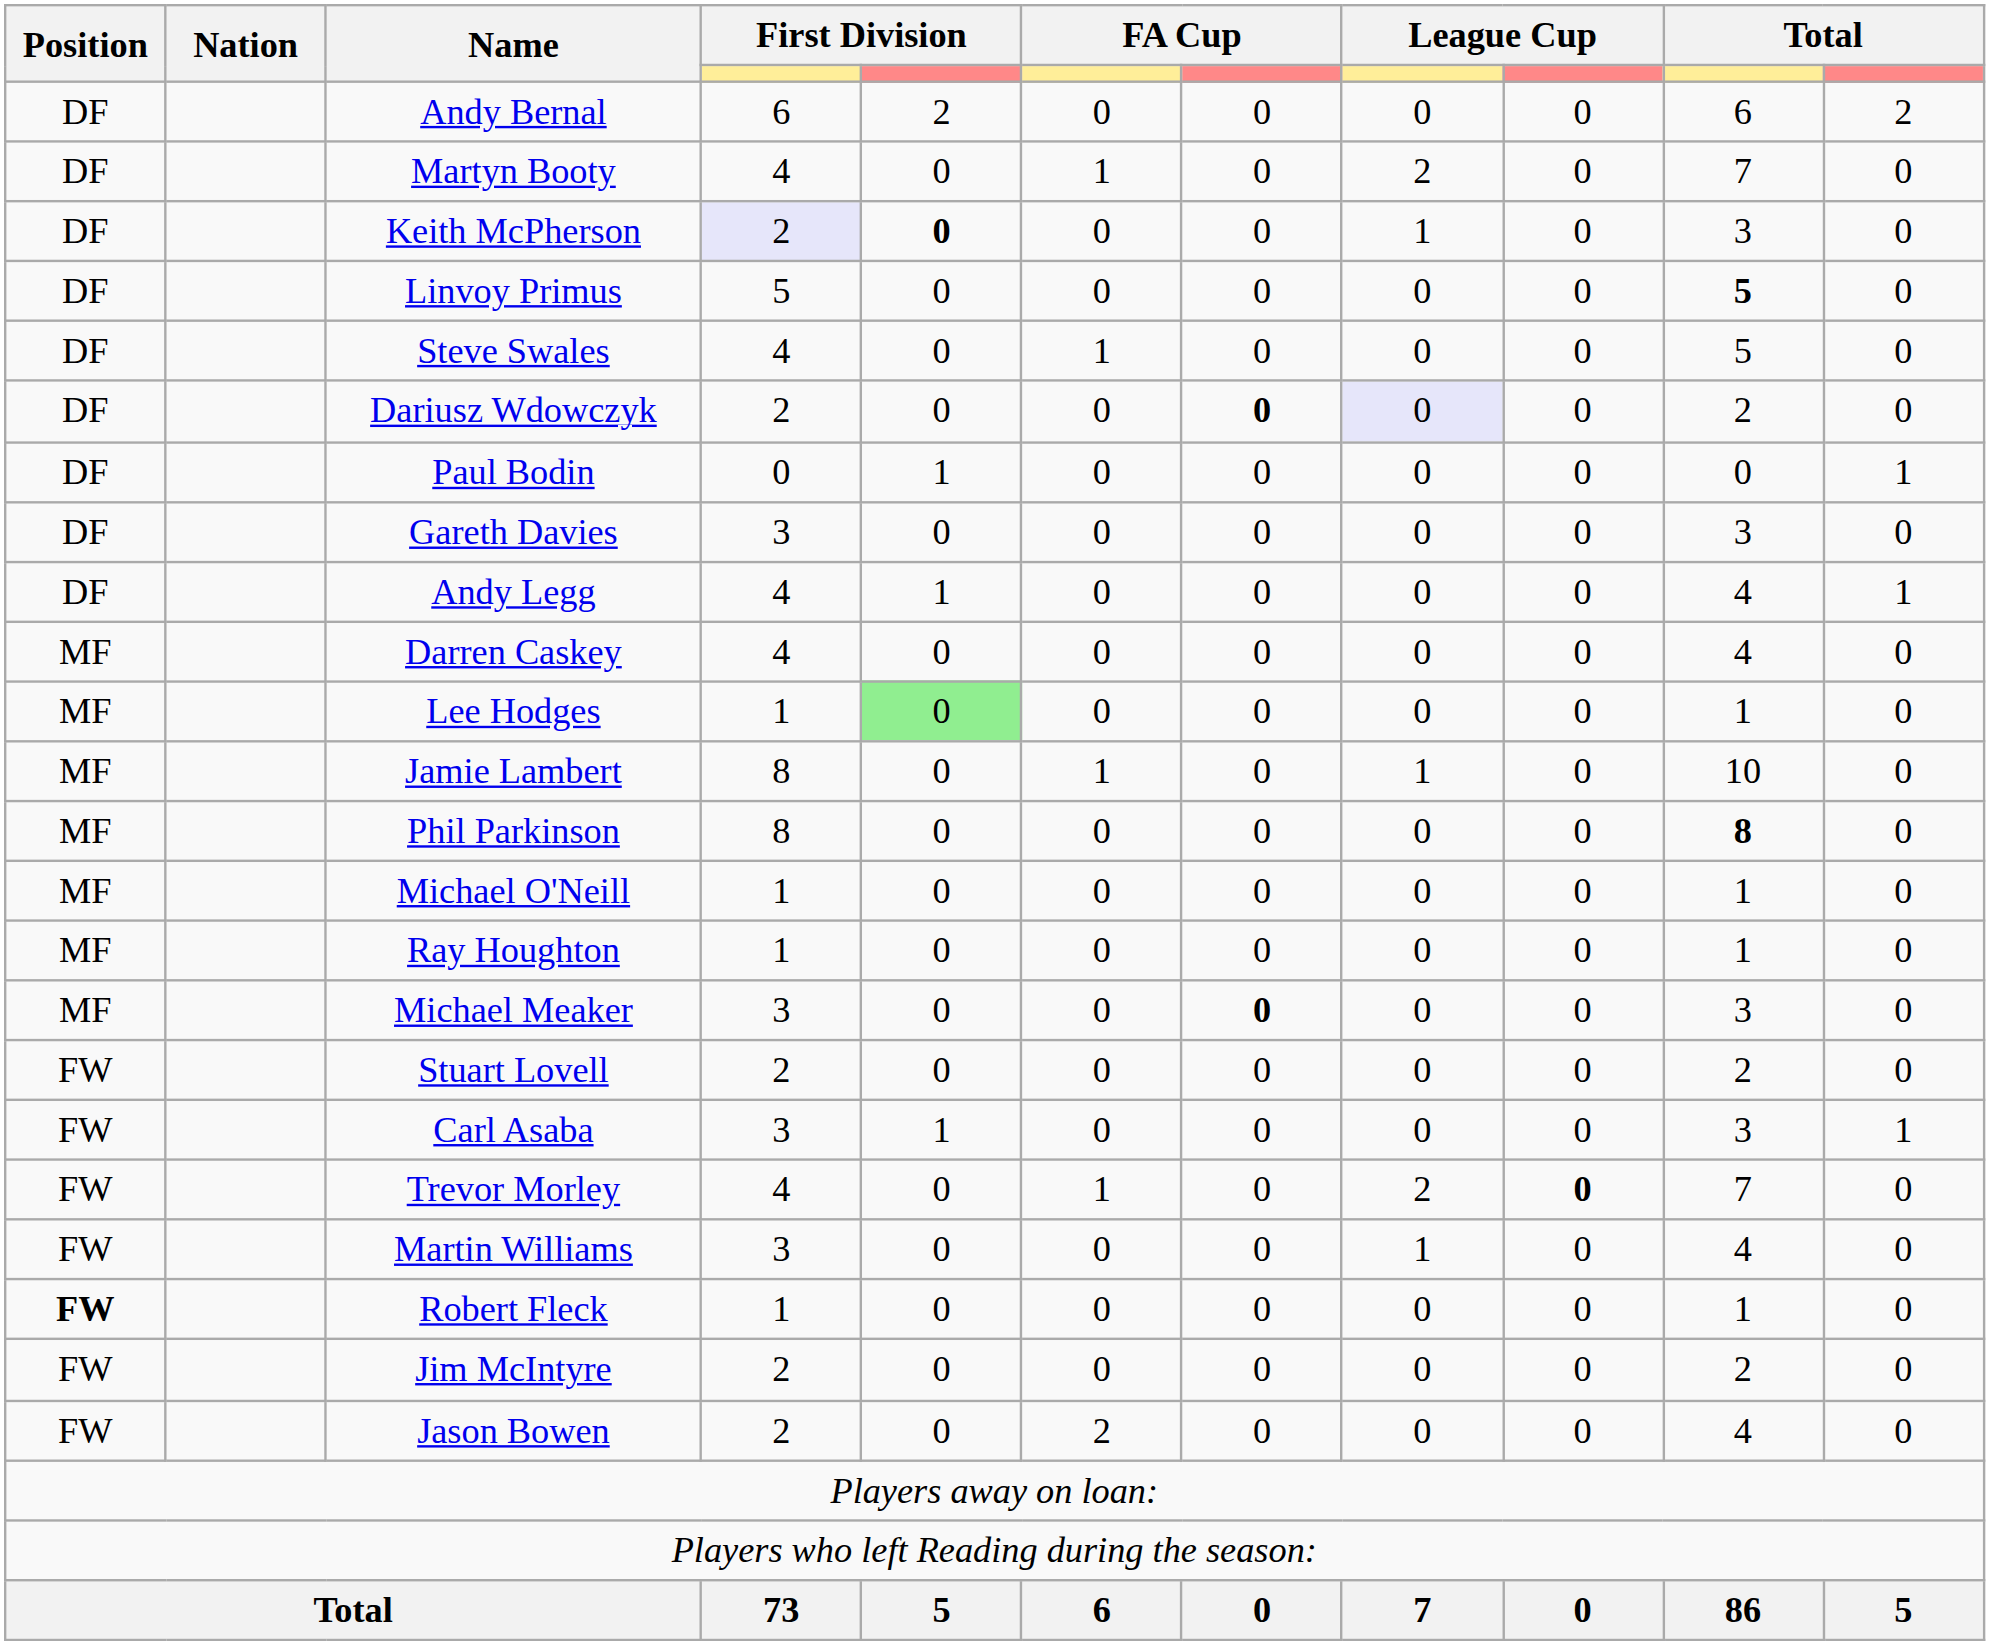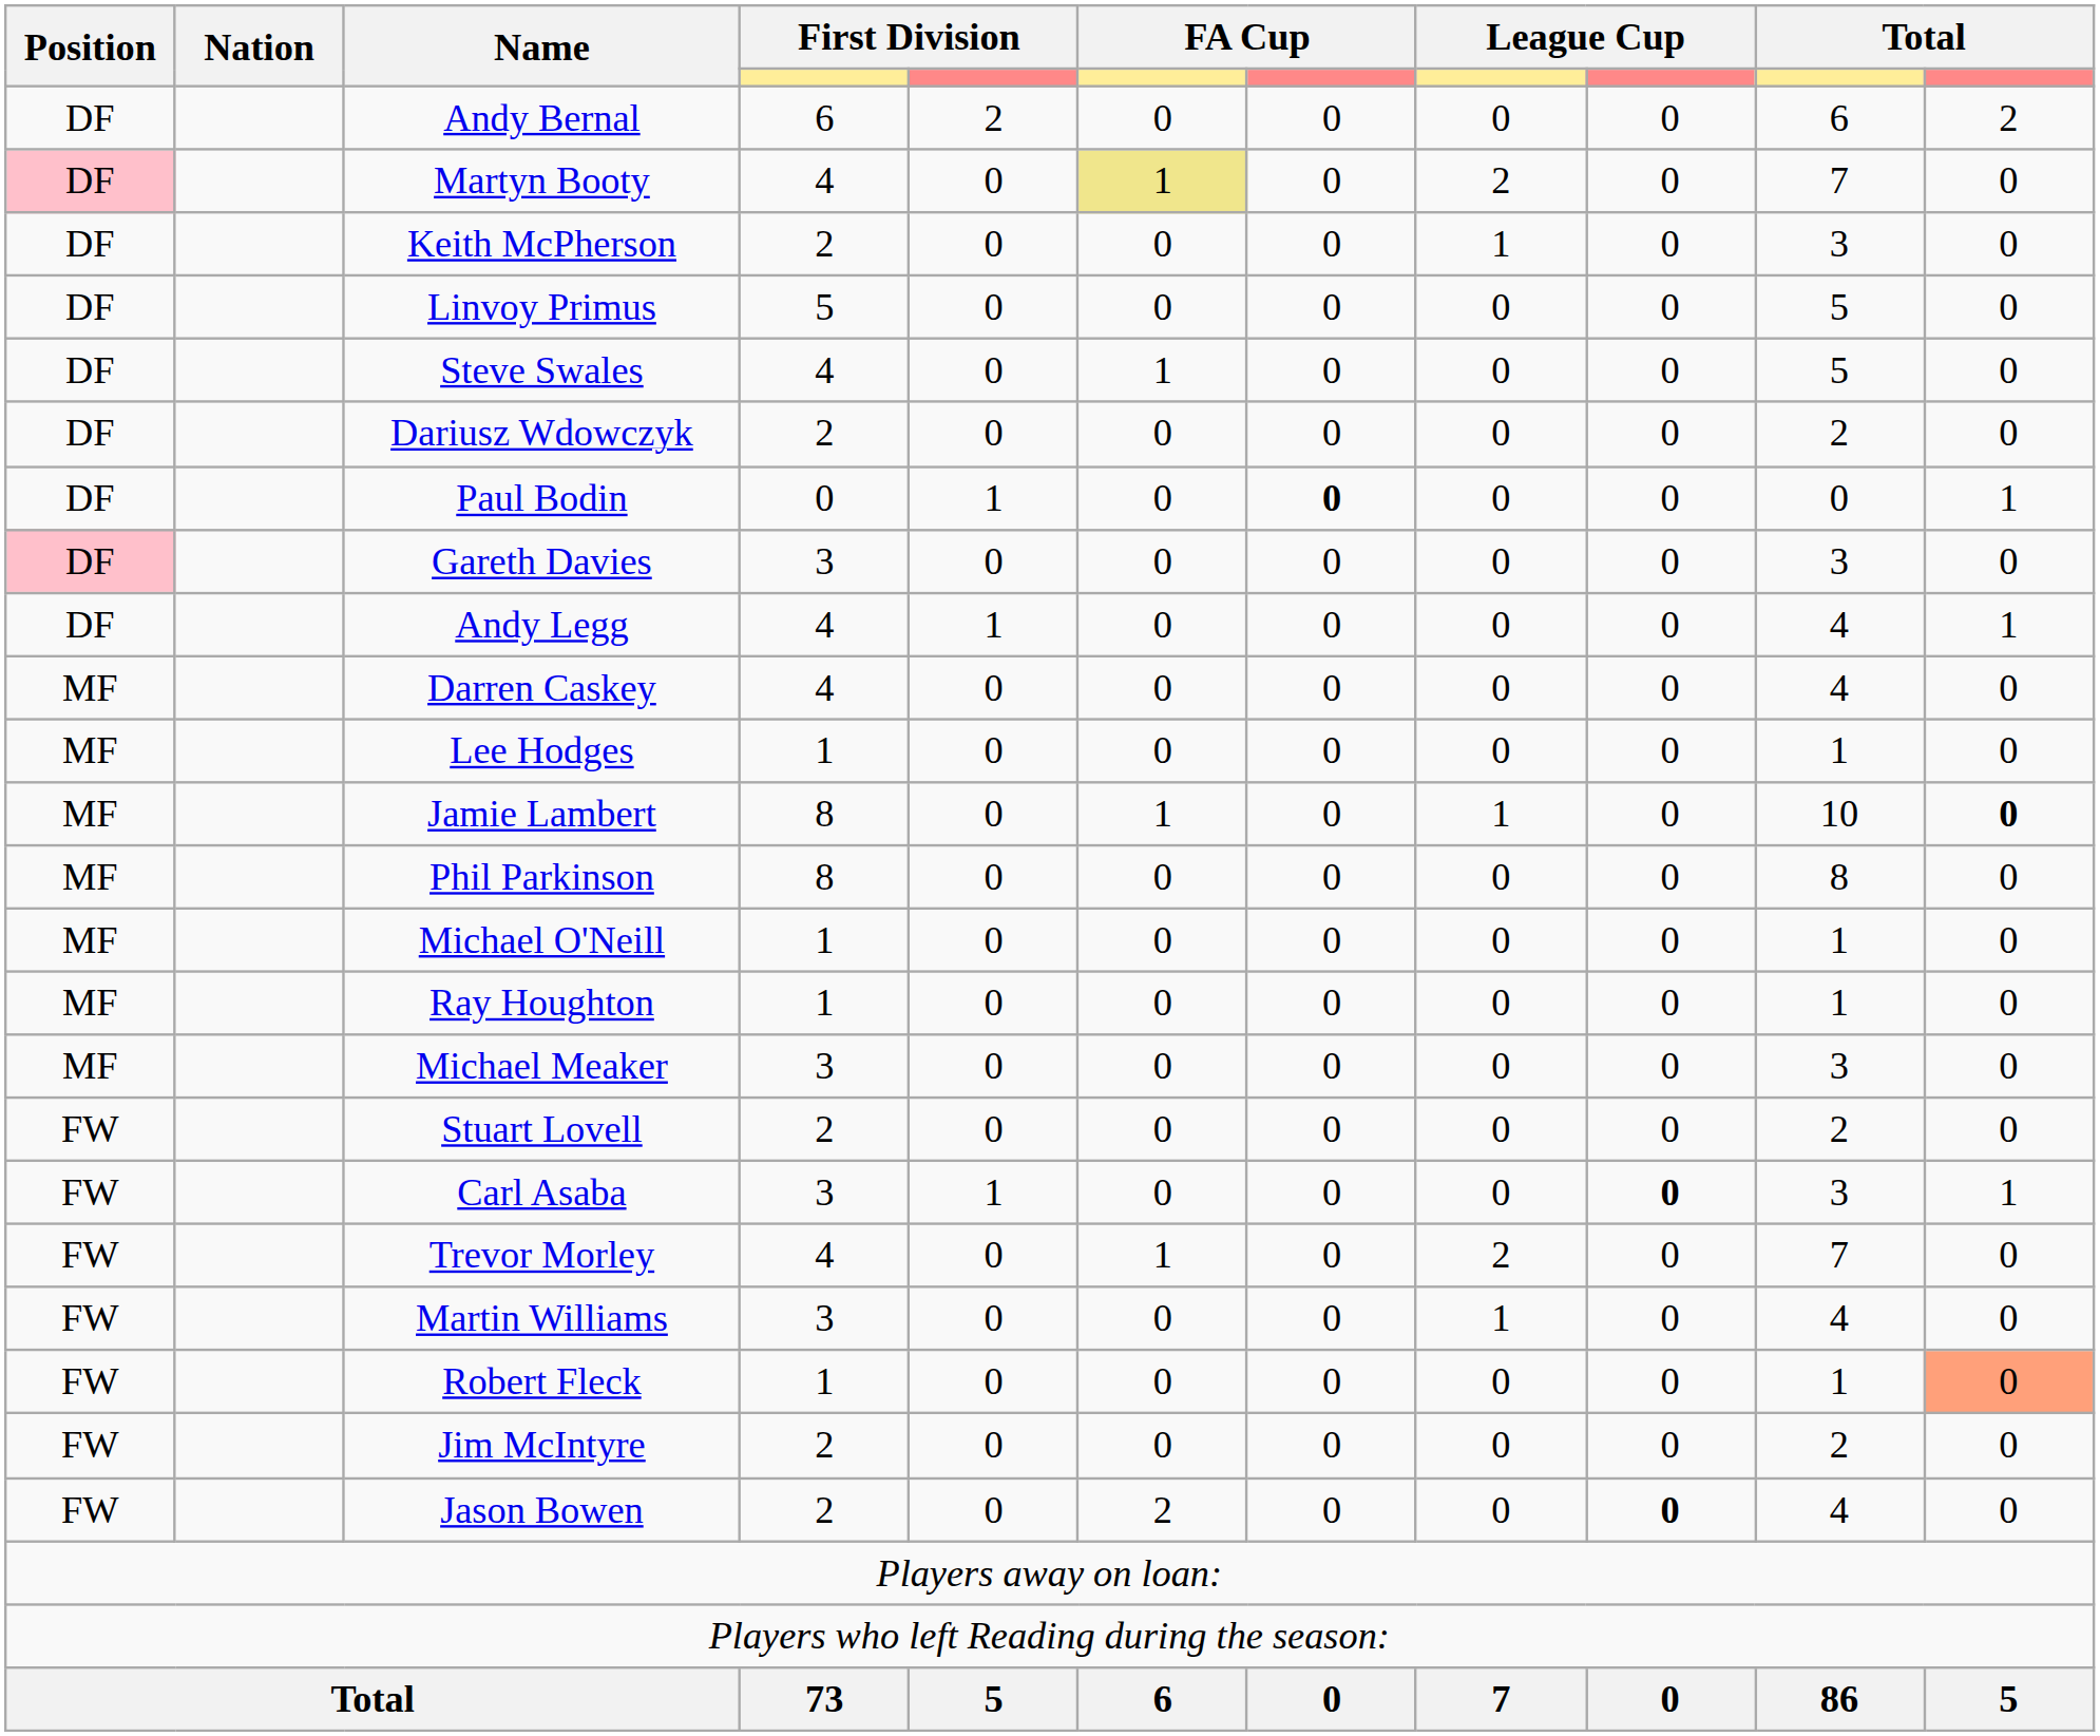Martyn Booty | Position: no background -> pink background
Martyn Booty | column 6: no background -> khaki background
Keith McPherson | column 4: lavender background -> no background
Keith McPherson | column 5: bold -> normal
Linvoy Primus | column 10: bold -> normal
Dariusz Wdowczyk | column 7: bold -> normal
Dariusz Wdowczyk | column 8: lavender background -> no background
Paul Bodin | column 7: normal -> bold
Gareth Davies | Position: no background -> pink background
Lee Hodges | column 5: lightgreen background -> no background
Jamie Lambert | column 11: normal -> bold
Phil Parkinson | column 10: bold -> normal
Michael Meaker | column 7: bold -> normal
Carl Asaba | column 9: normal -> bold
Trevor Morley | column 9: bold -> normal
Robert Fleck | Position: bold -> normal
Robert Fleck | column 11: no background -> lightsalmon background
Jason Bowen | column 9: normal -> bold
